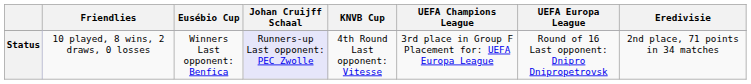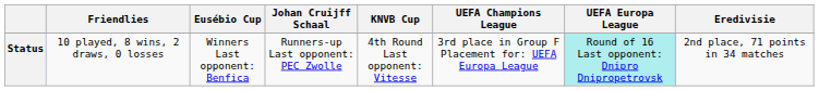Status | Johan Cruijff Schaal: lavender background -> no background
Status | UEFA Europa League: no background -> paleturquoise background
